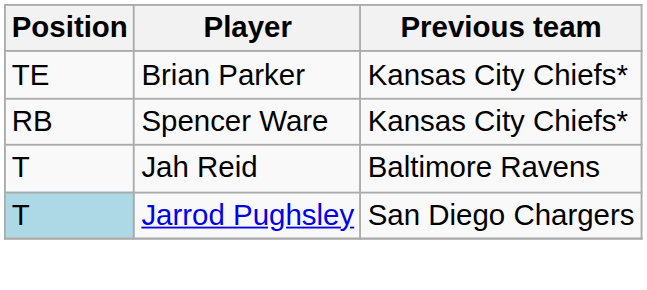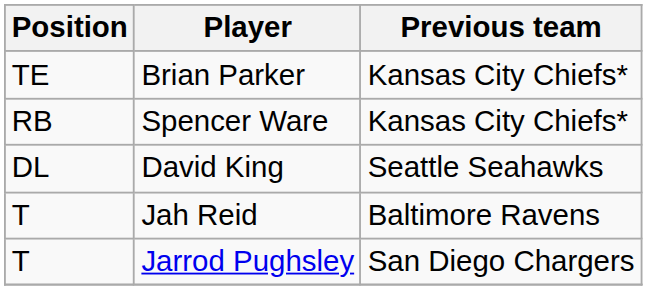+ row: DL | David King | Seattle Seahawks
Jarrod Pughsley | Position: lightblue background -> no background
